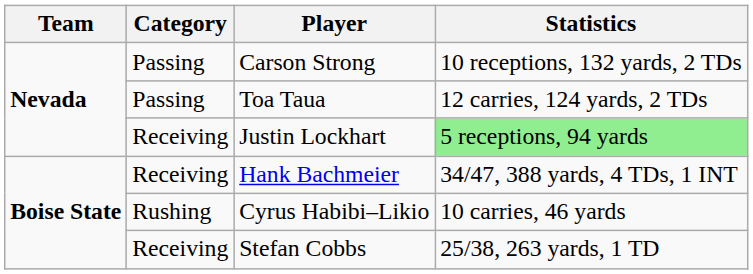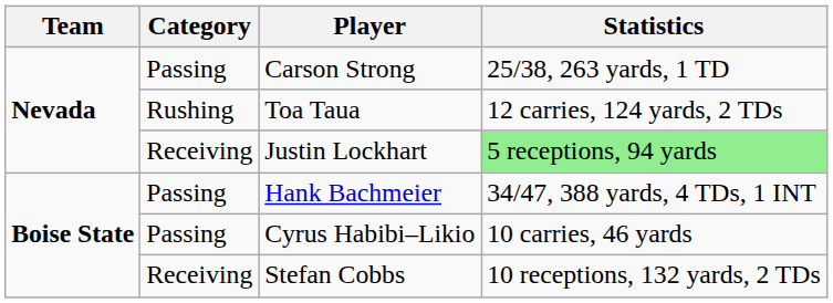Carson Strong | Statistics: 10 receptions, 132 yards, 2 TDs -> 25/38, 263 yards, 1 TD
Toa Taua | Category: Passing -> Rushing
Hank Bachmeier | Category: Receiving -> Passing
Cyrus Habibi–Likio | Category: Rushing -> Passing
Stefan Cobbs | Statistics: 25/38, 263 yards, 1 TD -> 10 receptions, 132 yards, 2 TDs
